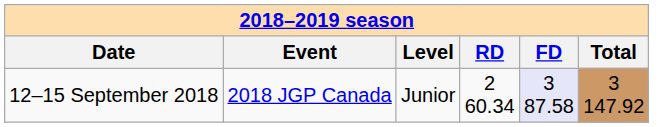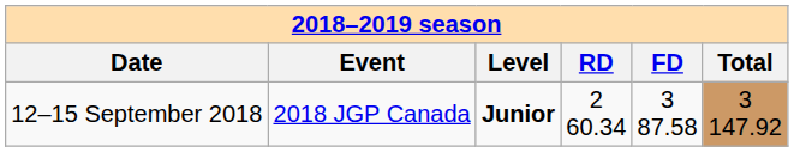12–15 September 2018 | column 3: normal -> bold
12–15 September 2018 | column 5: lavender background -> no background
